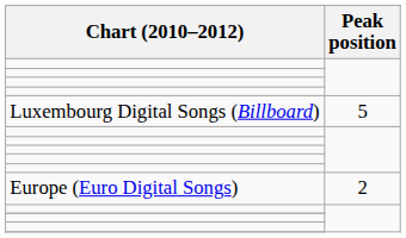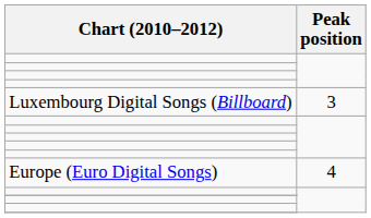row 6 | Peak position: 5 -> 3
row 12 | Peak position: 2 -> 4
